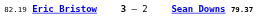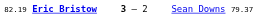82.19 Eric Bristow | column 3: bold -> normal
